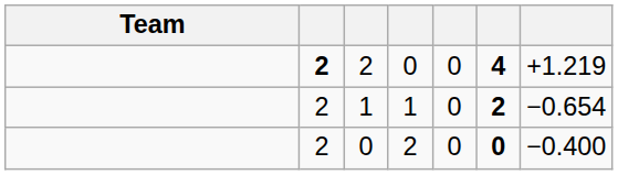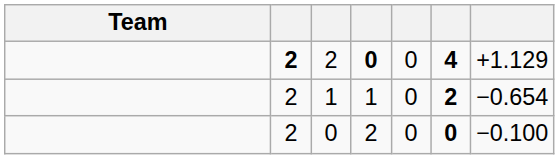row 2 | column 4: normal -> bold
row 2 | column 7: +1.219 -> +1.129
row 4 | column 7: −0.400 -> −0.100
